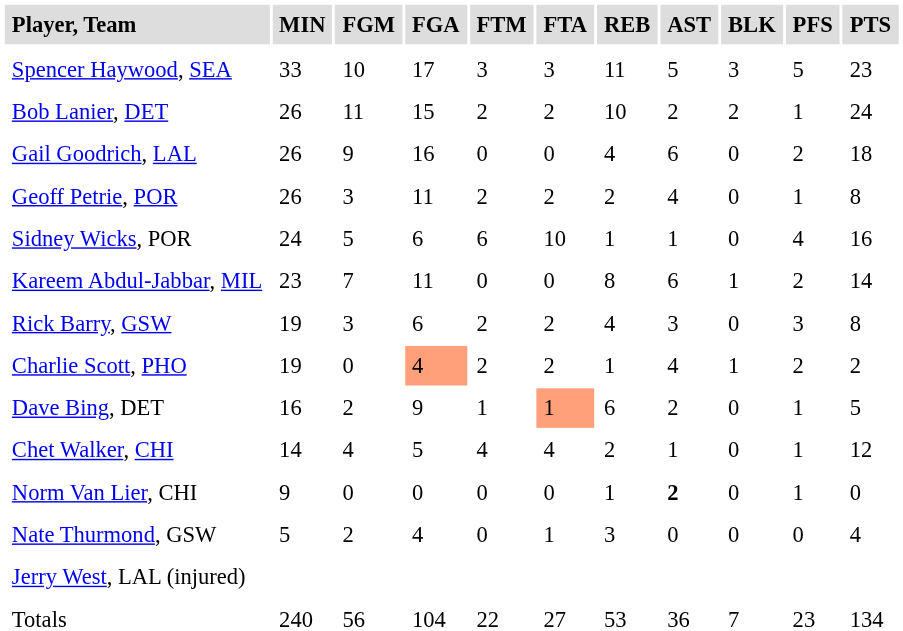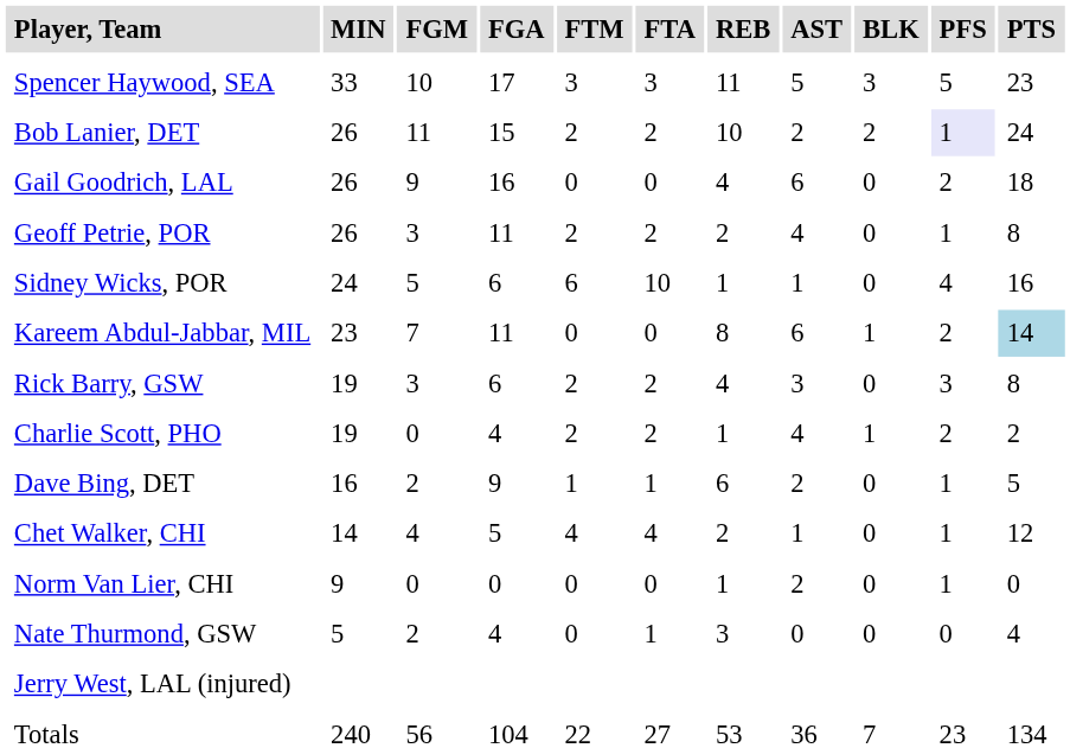Bob Lanier, DET | PFS: no background -> lavender background
Kareem Abdul-Jabbar, MIL | PTS: no background -> lightblue background
Charlie Scott, PHO | FGA: lightsalmon background -> no background
Dave Bing, DET | FTA: lightsalmon background -> no background
Norm Van Lier, CHI | AST: bold -> normal
